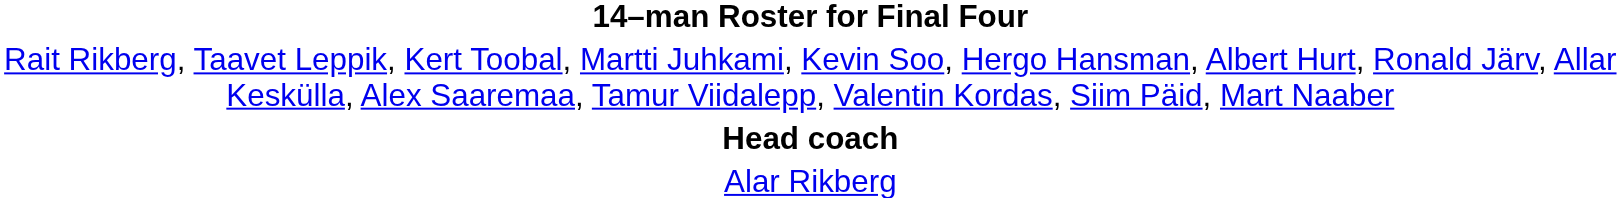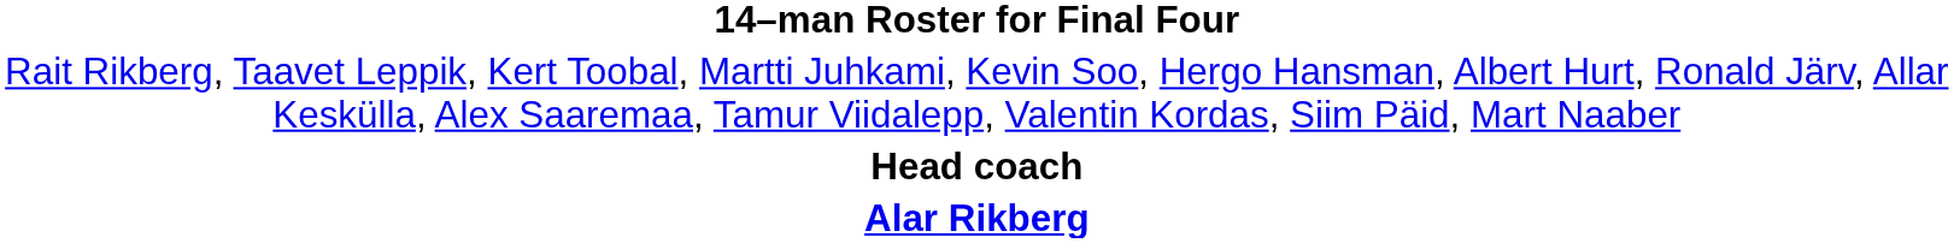row 4 | column 1: normal -> bold
